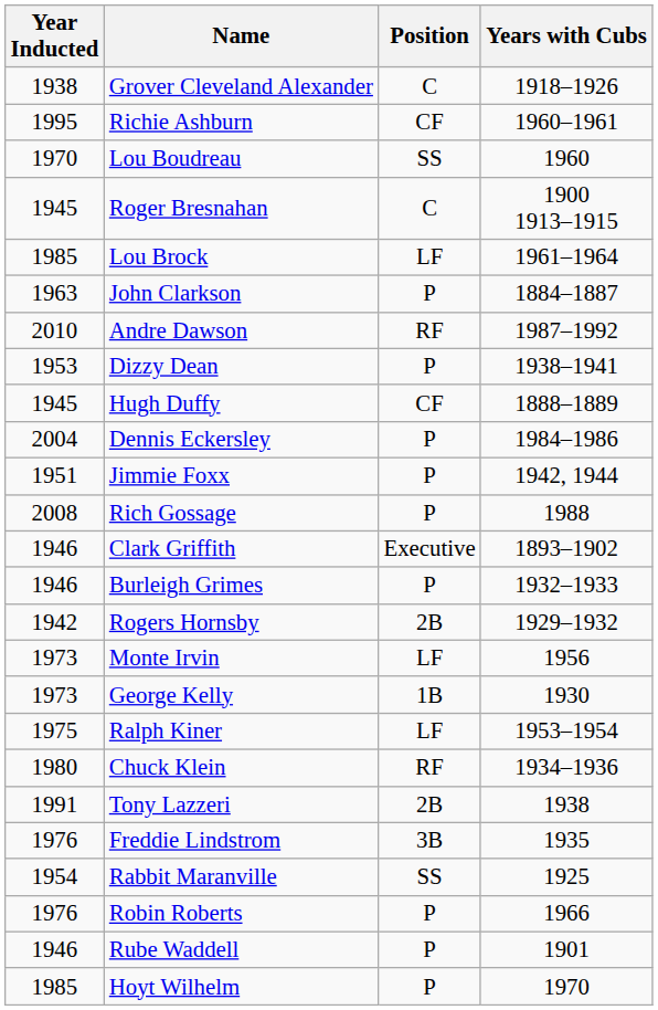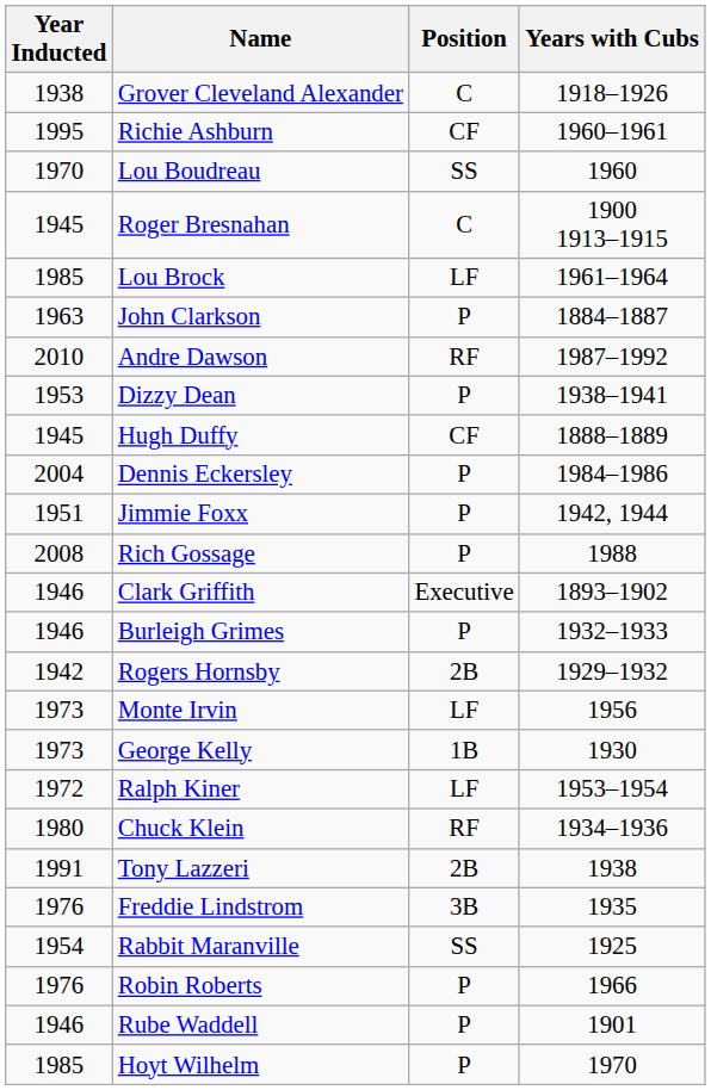Ralph Kiner | Year Inducted: 1975 -> 1972
